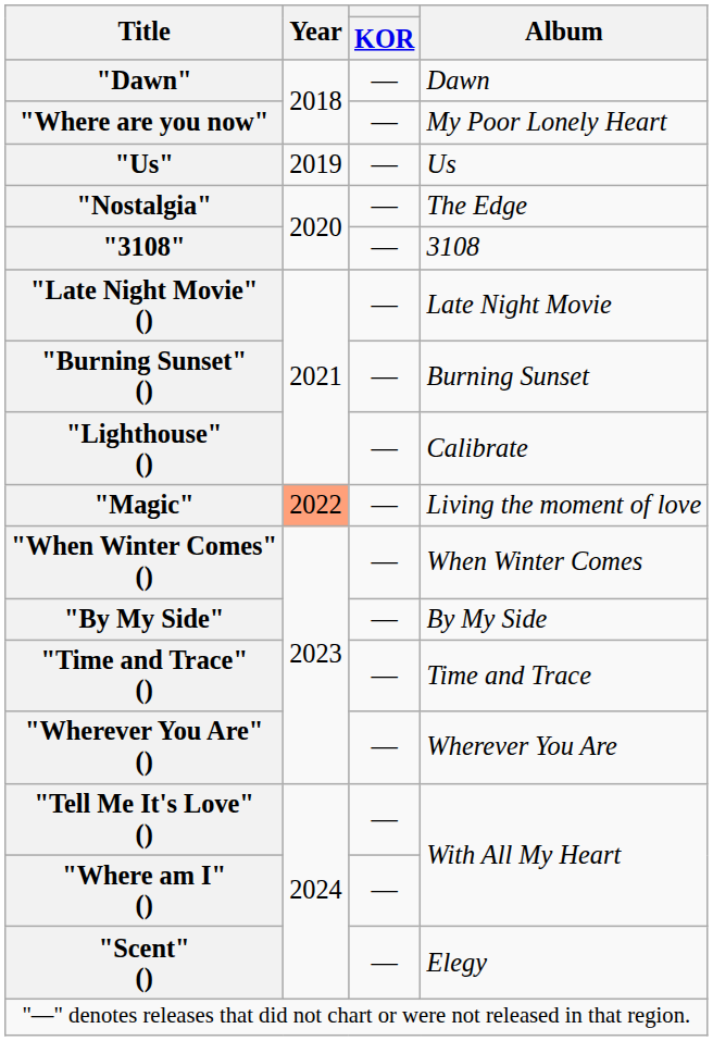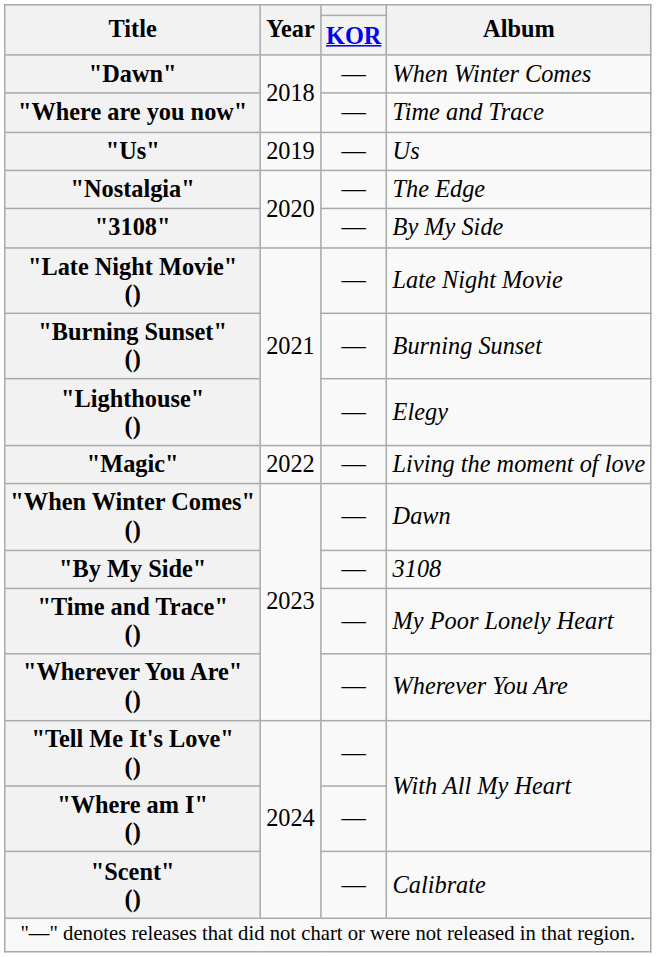"Dawn" | Album: Dawn -> When Winter Comes
"Where are you now" | Album: My Poor Lonely Heart -> Time and Trace
"3108" | Album: 3108 -> By My Side
"Lighthouse" () | Album: Calibrate -> Elegy
"Magic" | Year: lightsalmon background -> no background
"When Winter Comes" () | Album: When Winter Comes -> Dawn
"By My Side" | Album: By My Side -> 3108
"Time and Trace" () | Album: Time and Trace -> My Poor Lonely Heart
"Scent" () | Album: Elegy -> Calibrate
